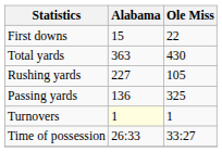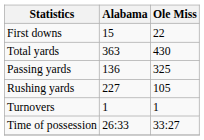rows swapped: Rushing yards <-> Passing yards
Turnovers | Alabama: lightyellow background -> no background
